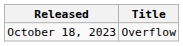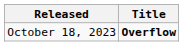October 18, 2023 | Title: normal -> bold
